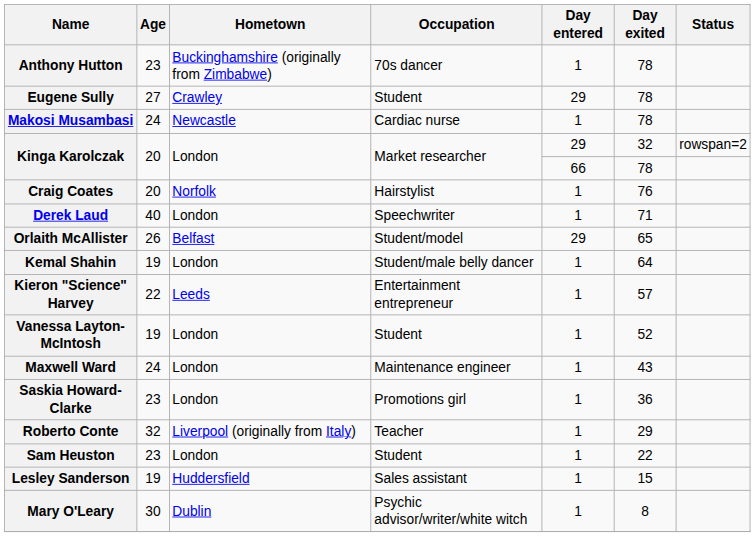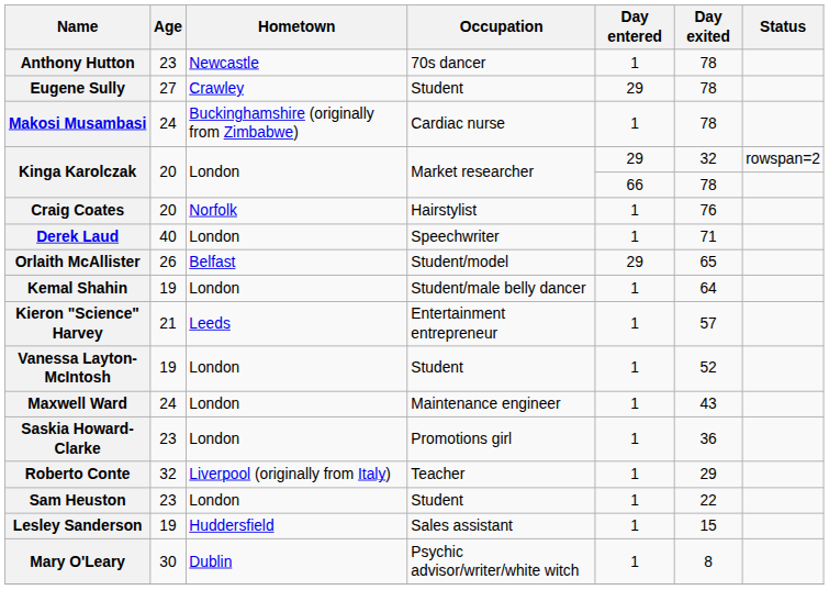Anthony Hutton | Hometown: Buckinghamshire (originally from Zimbabwe) -> Newcastle
Makosi Musambasi | Hometown: Newcastle -> Buckinghamshire (originally from Zimbabwe)
Kieron "Science" Harvey | Age: 22 -> 21
